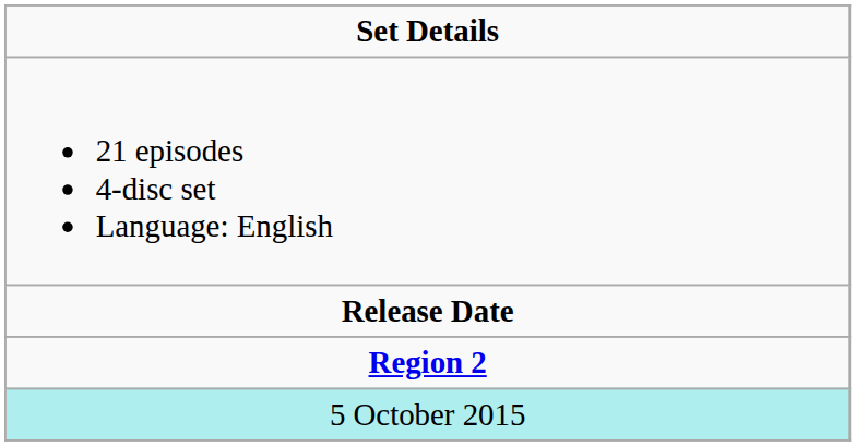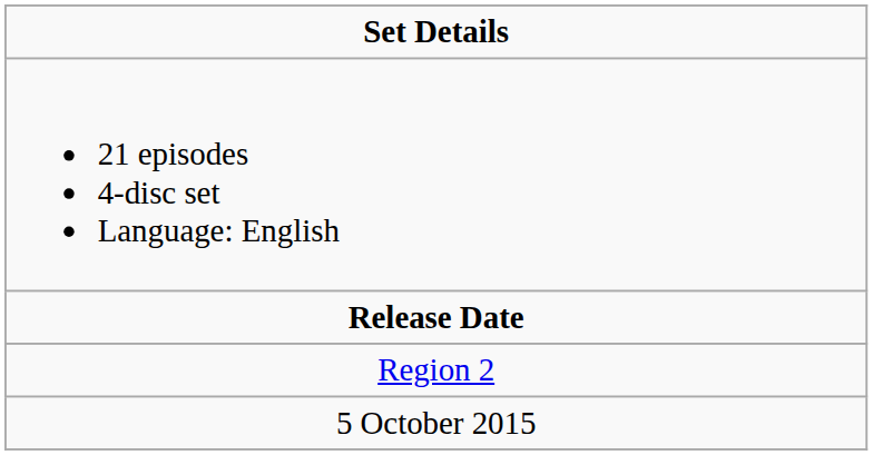Region 2 | column 1: bold -> normal
5 October 2015 | column 1: paleturquoise background -> no background
